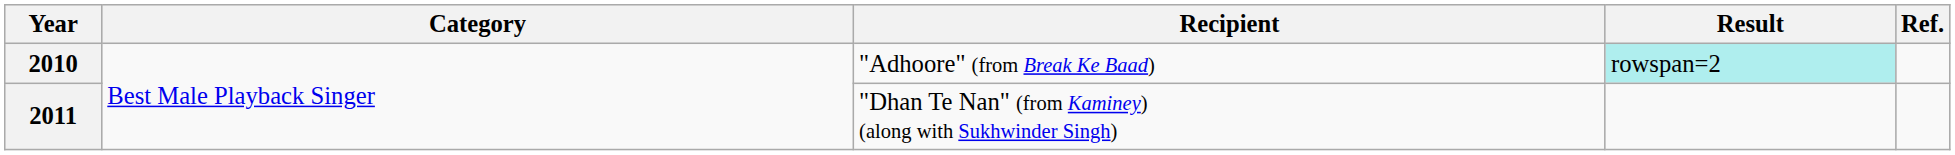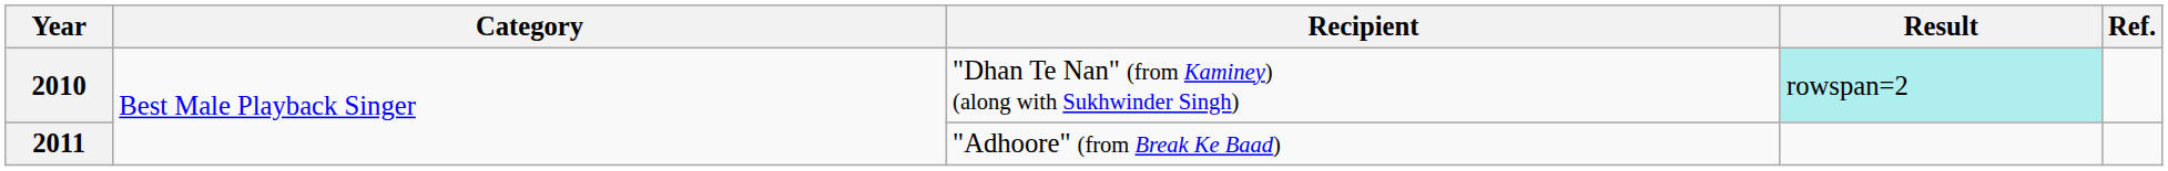2010 | Recipient: "Adhoore" (from Break Ke Baad) -> "Dhan Te Nan" (from Kaminey) (along with Sukhwinder Singh)
2011 | Recipient: "Dhan Te Nan" (from Kaminey) (along with Sukhwinder Singh) -> "Adhoore" (from Break Ke Baad)
